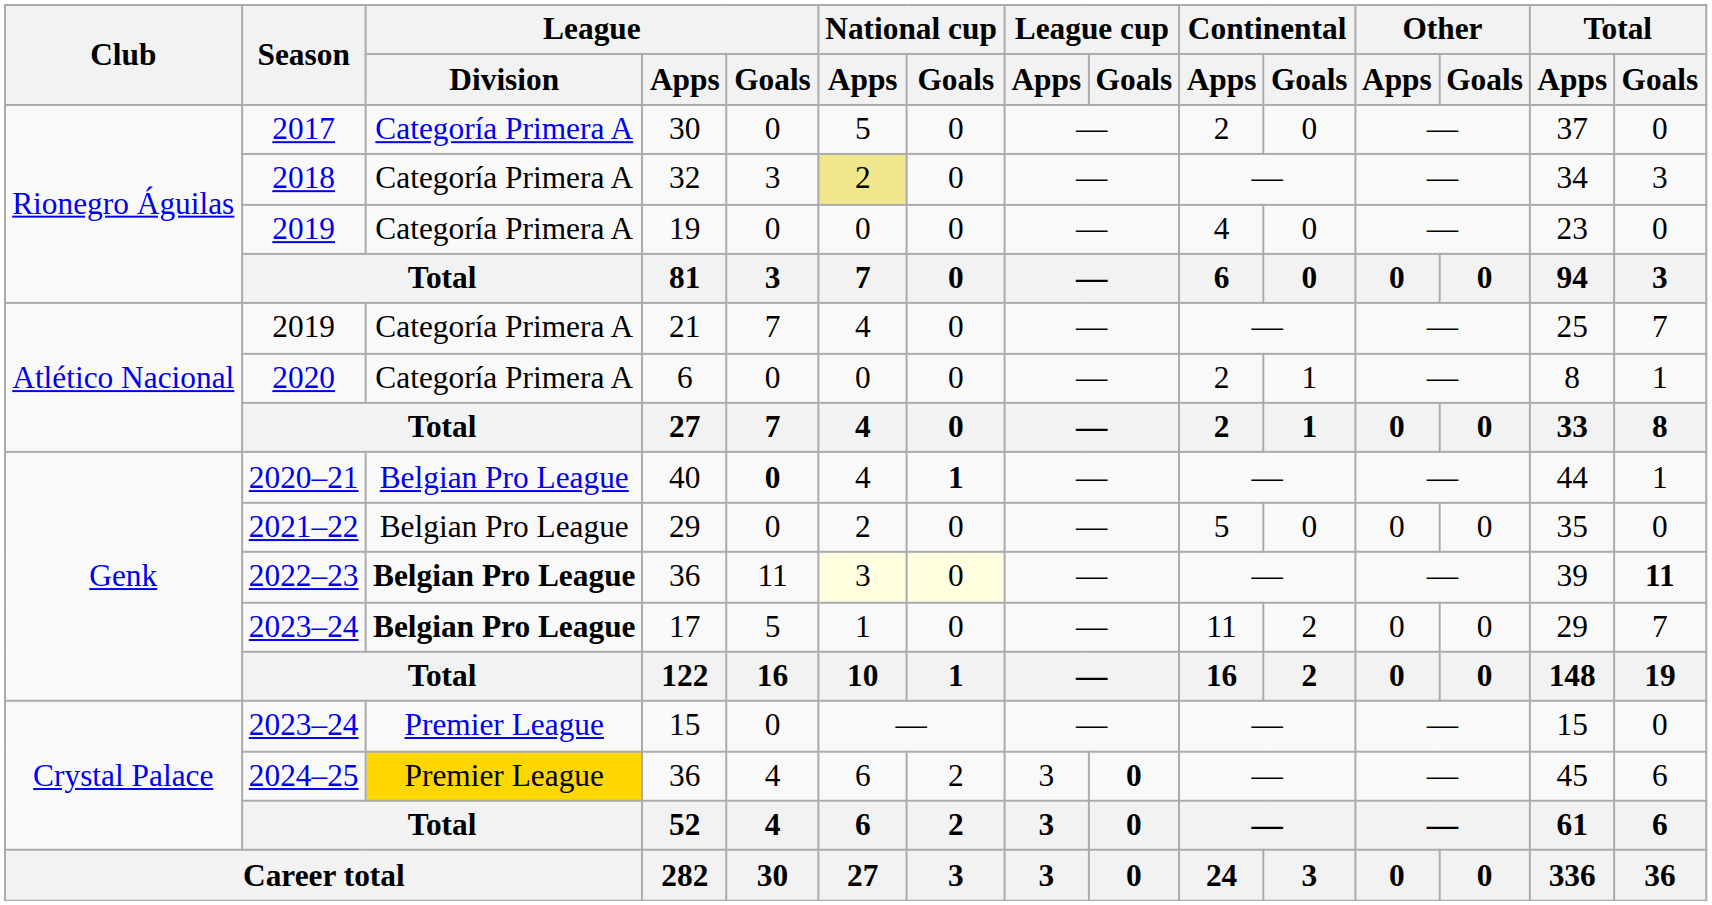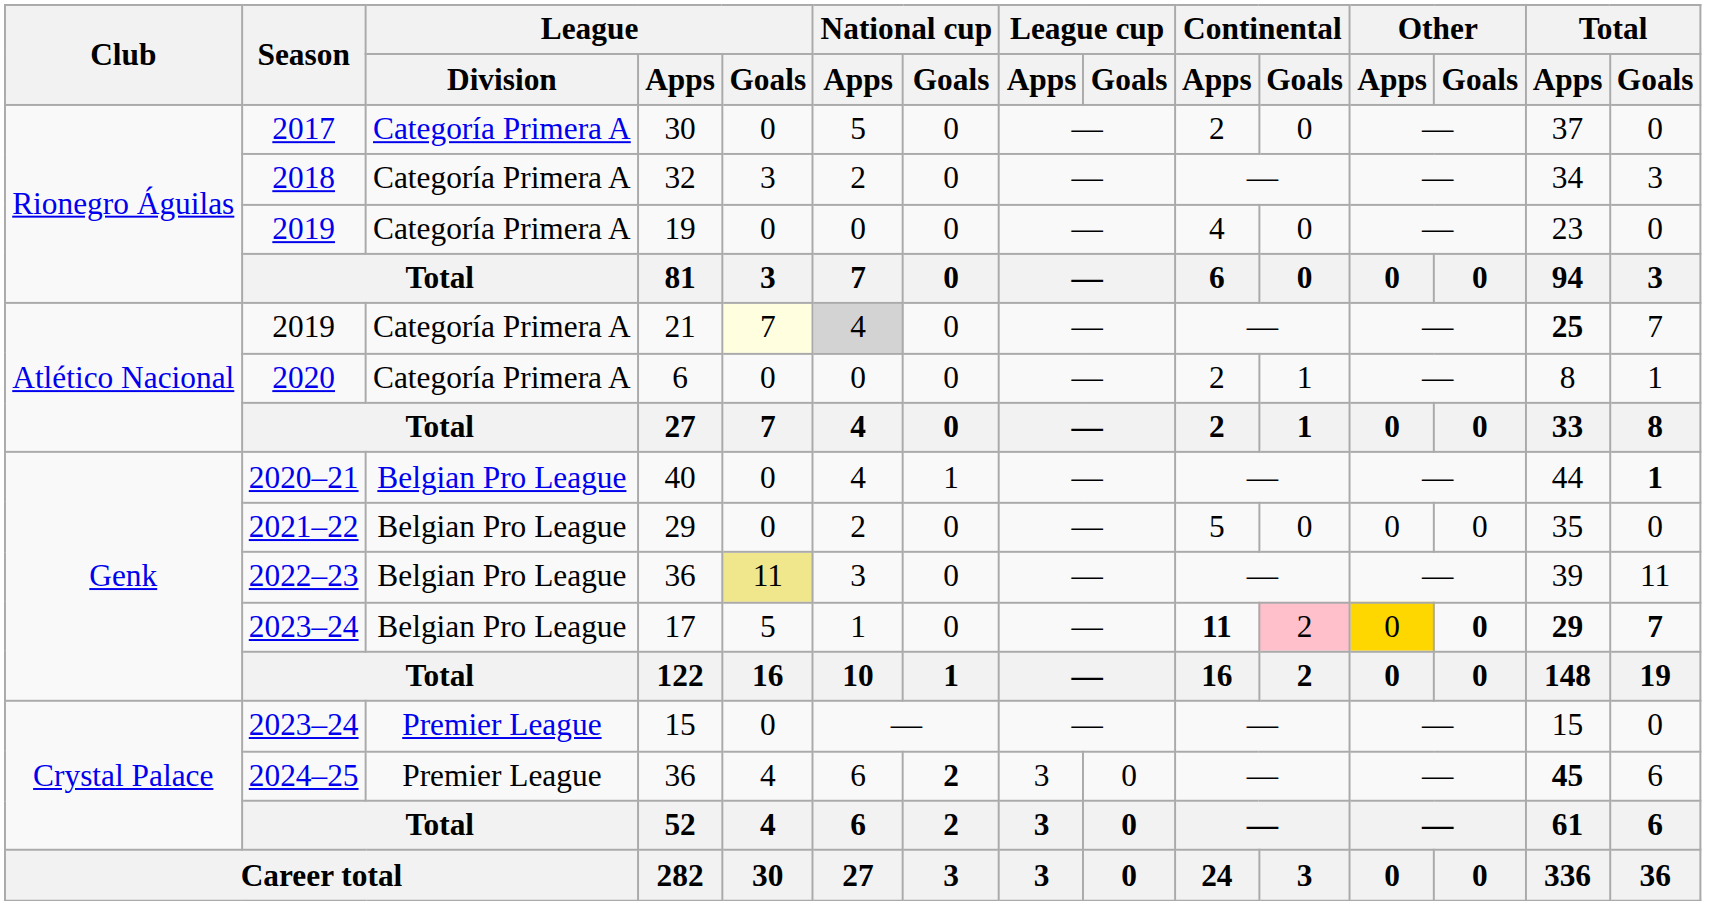32 | National cup / Apps: khaki background -> no background
21 | League / Goals: no background -> lightyellow background
21 | National cup / Apps: no background -> lightgrey background
21 | Total / Apps: normal -> bold
40 | League / Goals: bold -> normal
40 | National cup / Goals: bold -> normal
40 | Total / Goals: normal -> bold
2022–23 / 36 | League / Division: bold -> normal
2022–23 / 36 | League / Goals: no background -> khaki background
2022–23 / 36 | National cup / Apps: lightyellow background -> no background
2022–23 / 36 | National cup / Goals: lightyellow background -> no background
2022–23 / 36 | Total / Goals: bold -> normal
17 | League / Division: bold -> normal
17 | Continental / Apps: normal -> bold
17 | Continental / Goals: no background -> pink background
17 | Other / Apps: no background -> gold background
17 | Other / Goals: normal -> bold
17 | Total / Apps: normal -> bold
17 | Total / Goals: normal -> bold
2024–25 / 36 | League / Division: gold background -> no background
2024–25 / 36 | National cup / Goals: normal -> bold
2024–25 / 36 | League cup / Goals: bold -> normal
2024–25 / 36 | Total / Apps: normal -> bold
